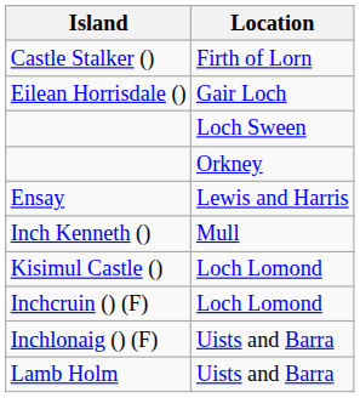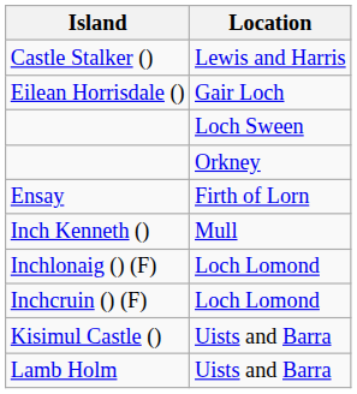row 2 | Location: Firth of Lorn -> Lewis and Harris
row 6 | Location: Lewis and Harris -> Firth of Lorn
row 8 | Island: Kisimul Castle () -> Inchlonaig () (F)
row 10 | Island: Inchlonaig () (F) -> Kisimul Castle ()
